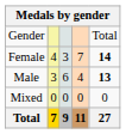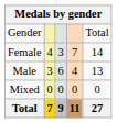Female | column 5: bold -> normal
Male | column 5: bold -> normal
